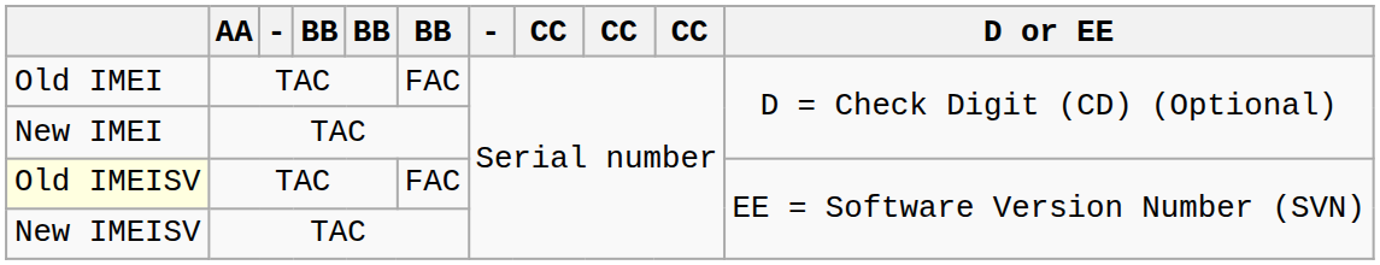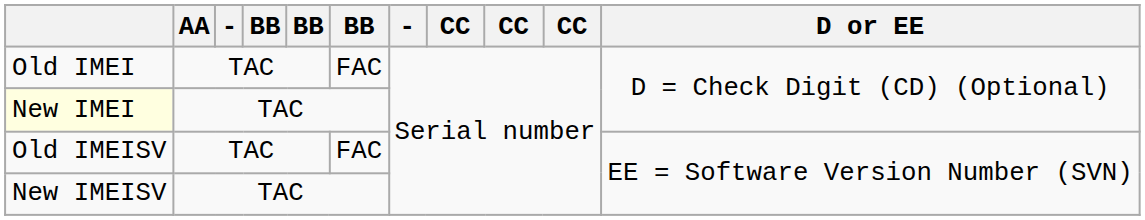New IMEI | column 1: no background -> lightyellow background
Old IMEISV | column 1: lightyellow background -> no background
